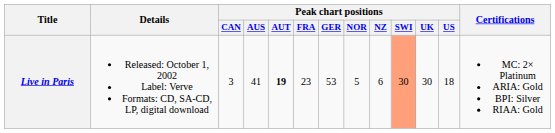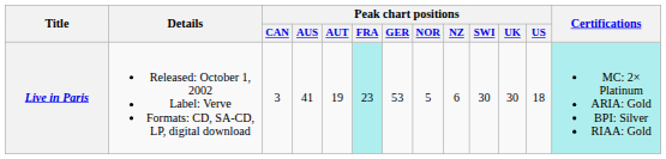Live in Paris | Peak chart positions / AUT: bold -> normal
Live in Paris | Peak chart positions / FRA: no background -> paleturquoise background
Live in Paris | Peak chart positions / SWI: lightsalmon background -> no background
Live in Paris | Certifications: no background -> paleturquoise background
